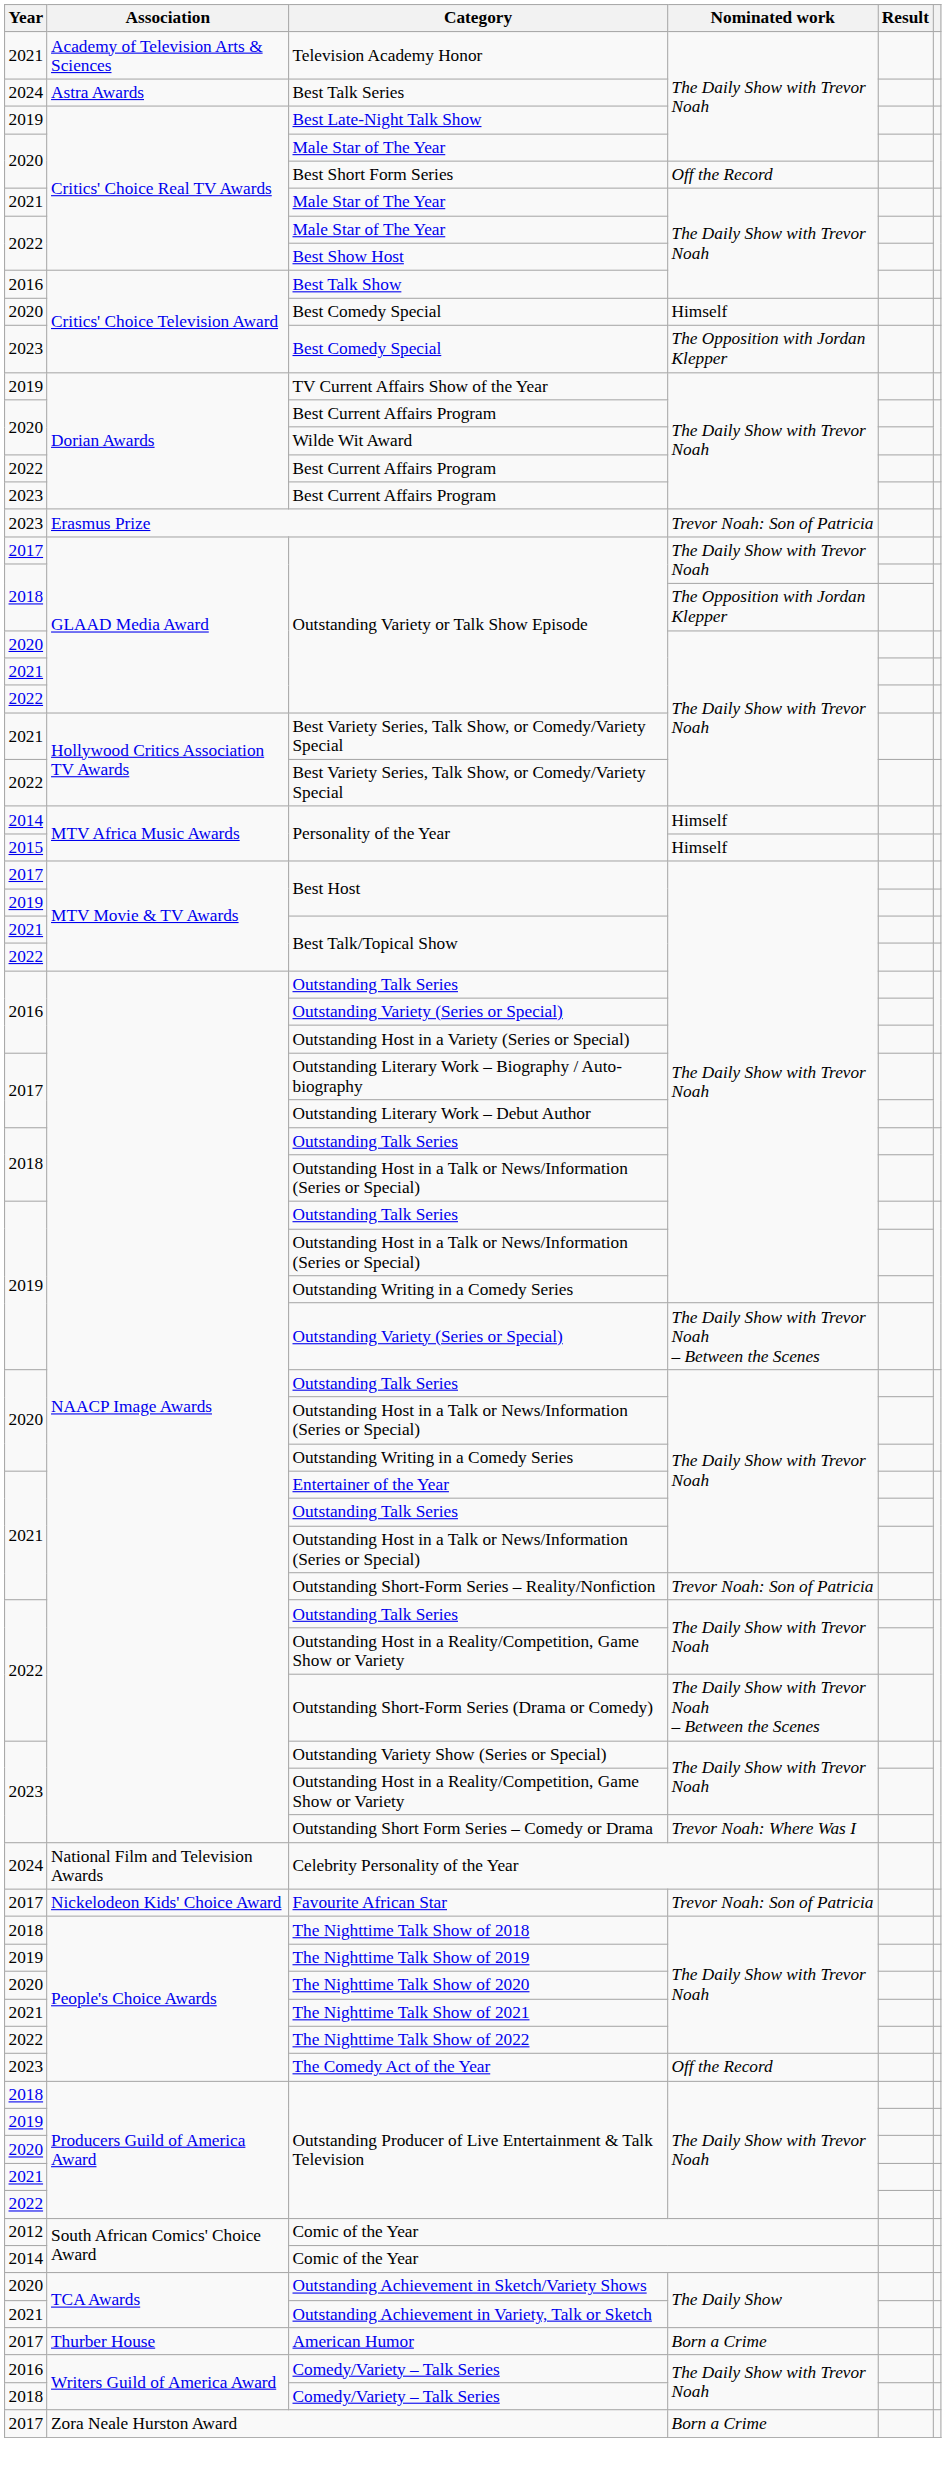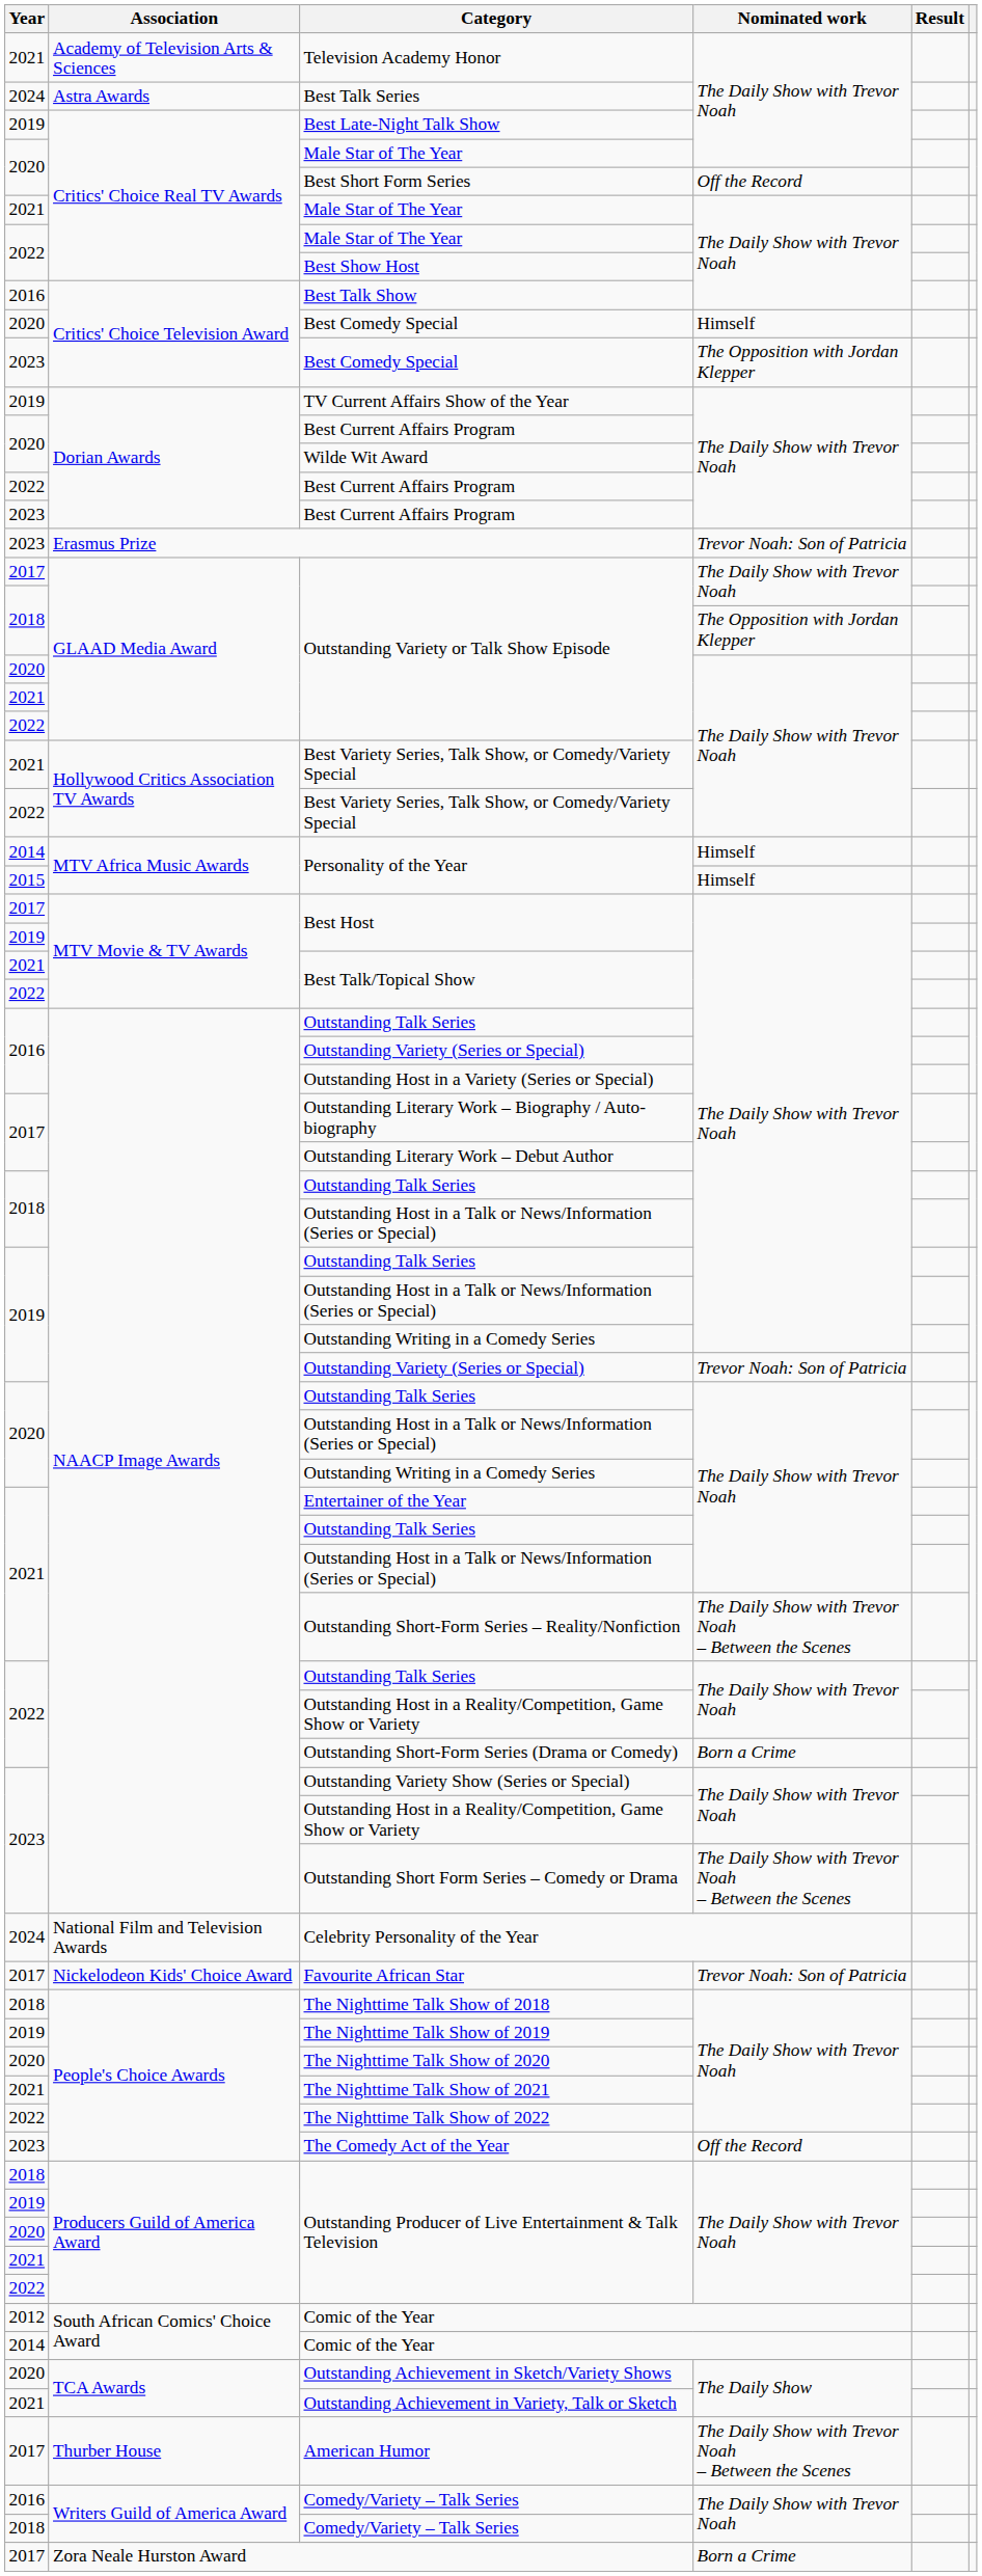2019 / Outstanding Variety (Series or Special) | Nominated work: The Daily Show with Trevor Noah – Between the Scenes -> Trevor Noah: Son of Patricia
Outstanding Short-Form Series – Reality/Nonfiction | Nominated work: Trevor Noah: Son of Patricia -> The Daily Show with Trevor Noah – Between the Scenes
Outstanding Short-Form Series (Drama or Comedy) | Nominated work: The Daily Show with Trevor Noah – Between the Scenes -> Born a Crime
Outstanding Short Form Series – Comedy or Drama | Nominated work: Trevor Noah: Where Was I -> The Daily Show with Trevor Noah – Between the Scenes
American Humor | Nominated work: Born a Crime -> The Daily Show with Trevor Noah – Between the Scenes
